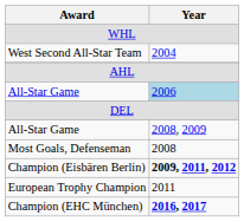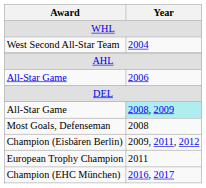All-Star Game / 2006 | Year: lightblue background -> no background
All-Star Game / 2008, 2009 | Year: no background -> paleturquoise background
Champion (Eisbären Berlin) | Year: bold -> normal
Champion (EHC München) | Year: bold -> normal
